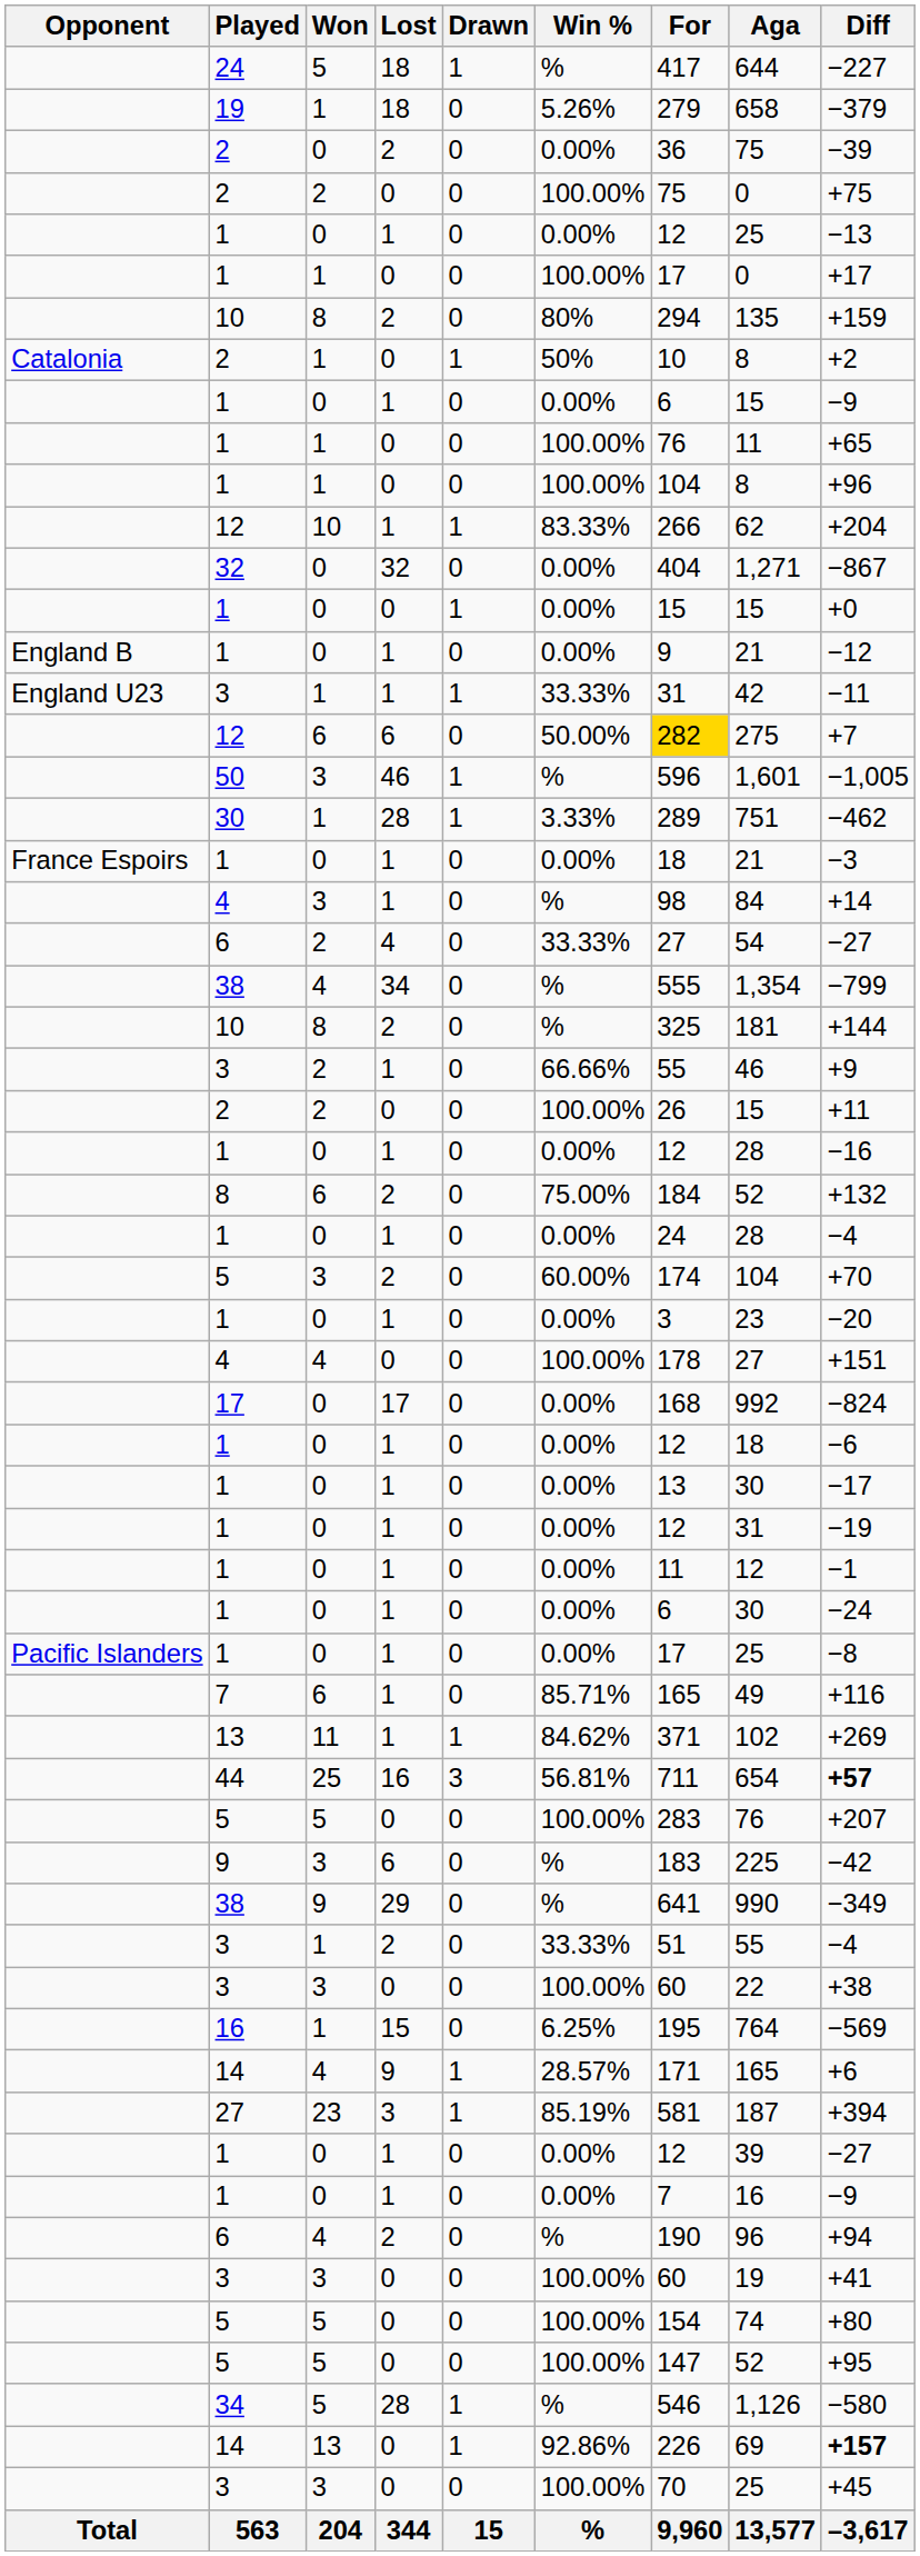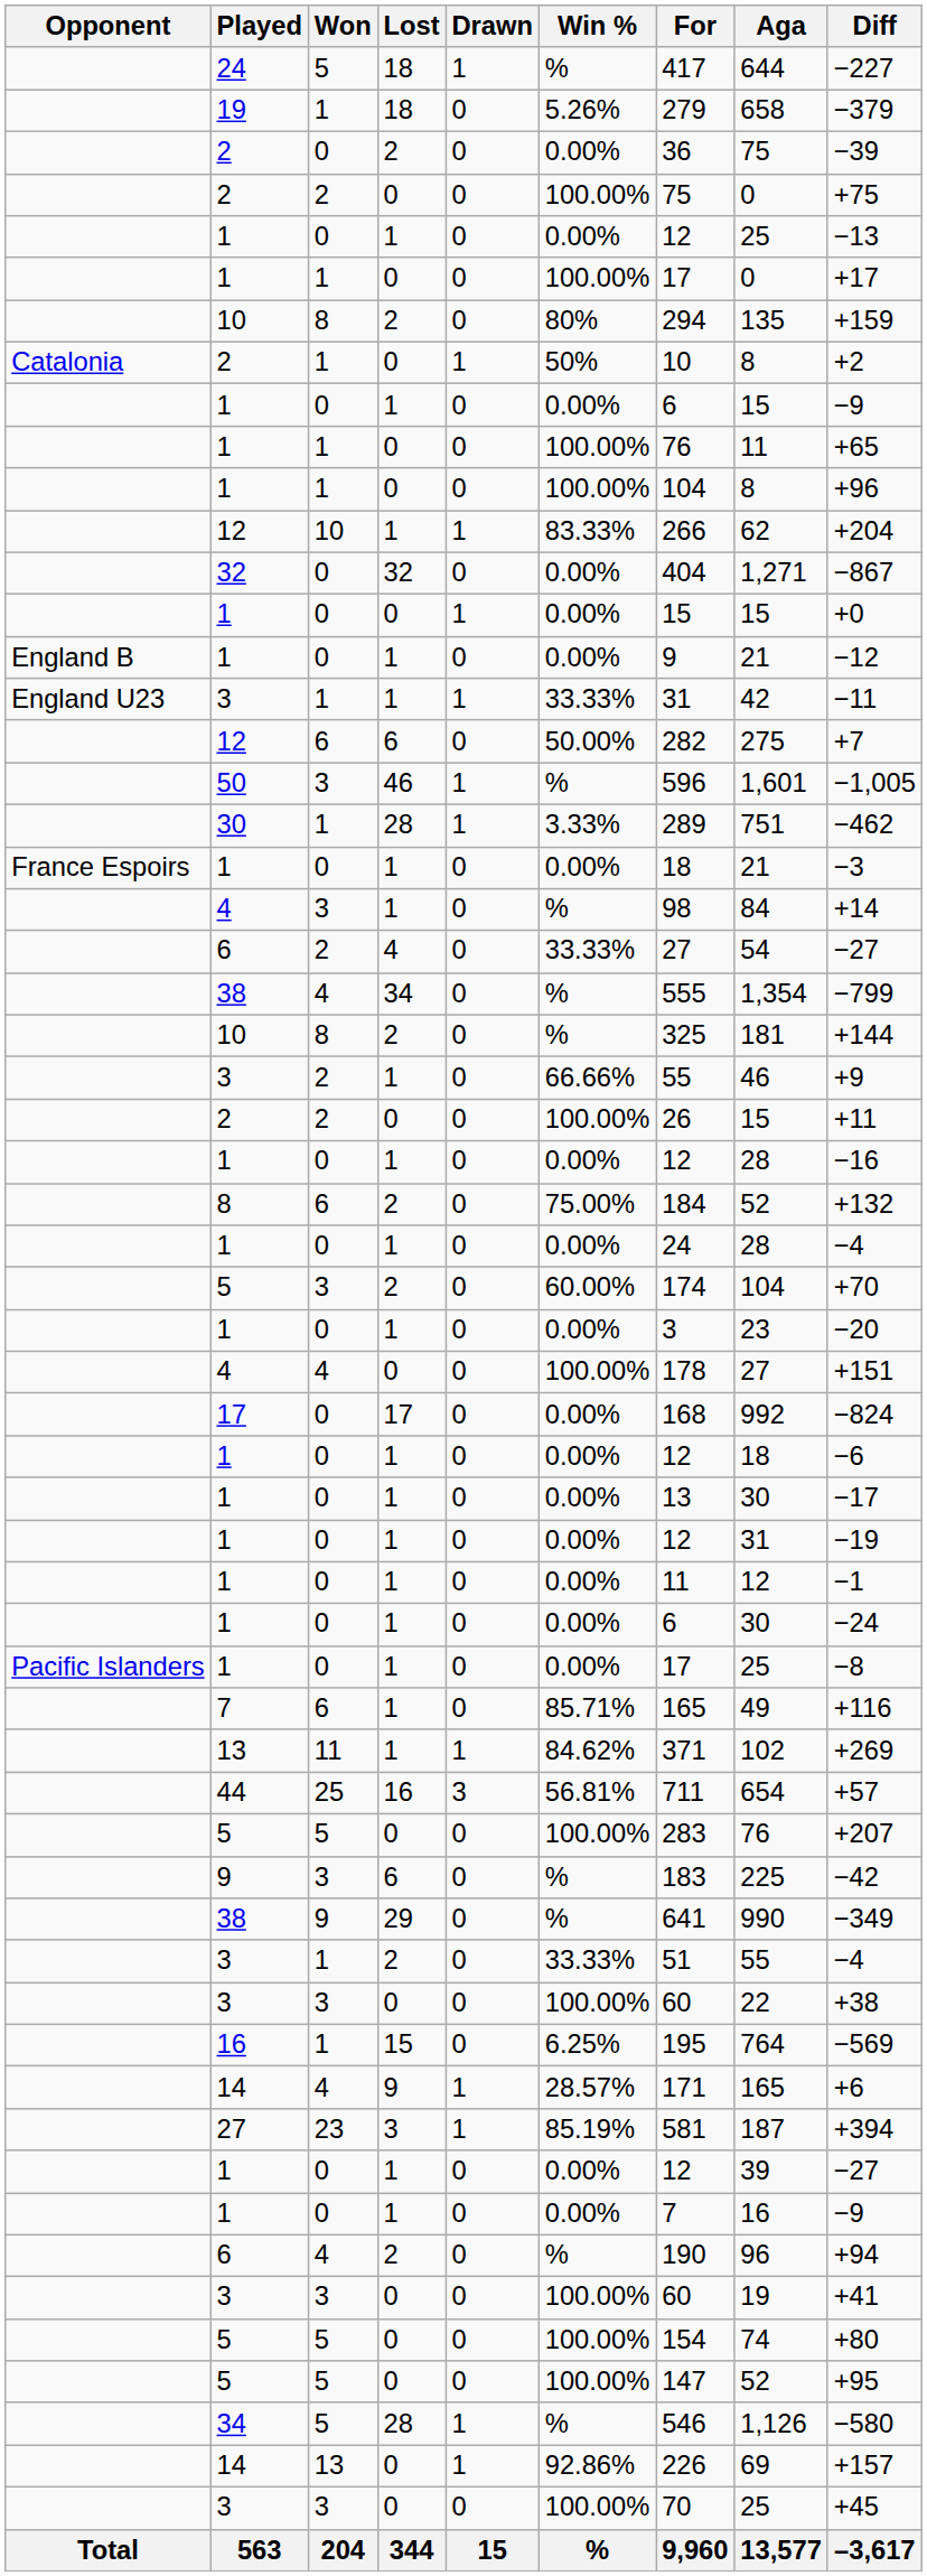12 / 6 | For: gold background -> no background
44 | Diff: bold -> normal
14 / 13 | Diff: bold -> normal
